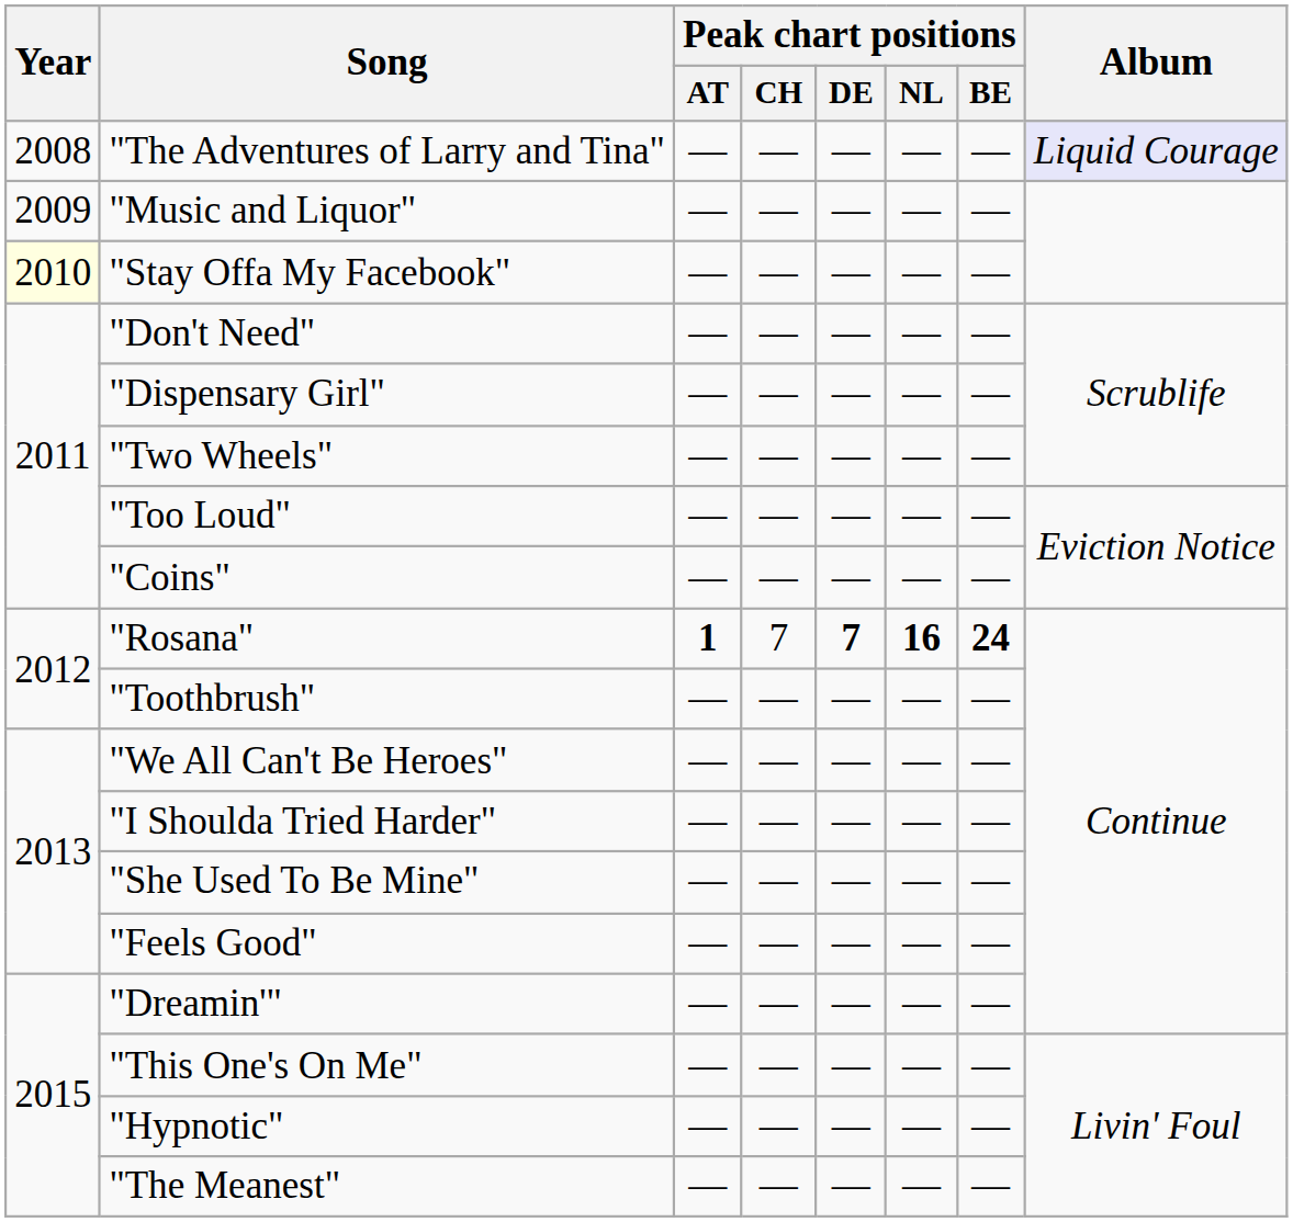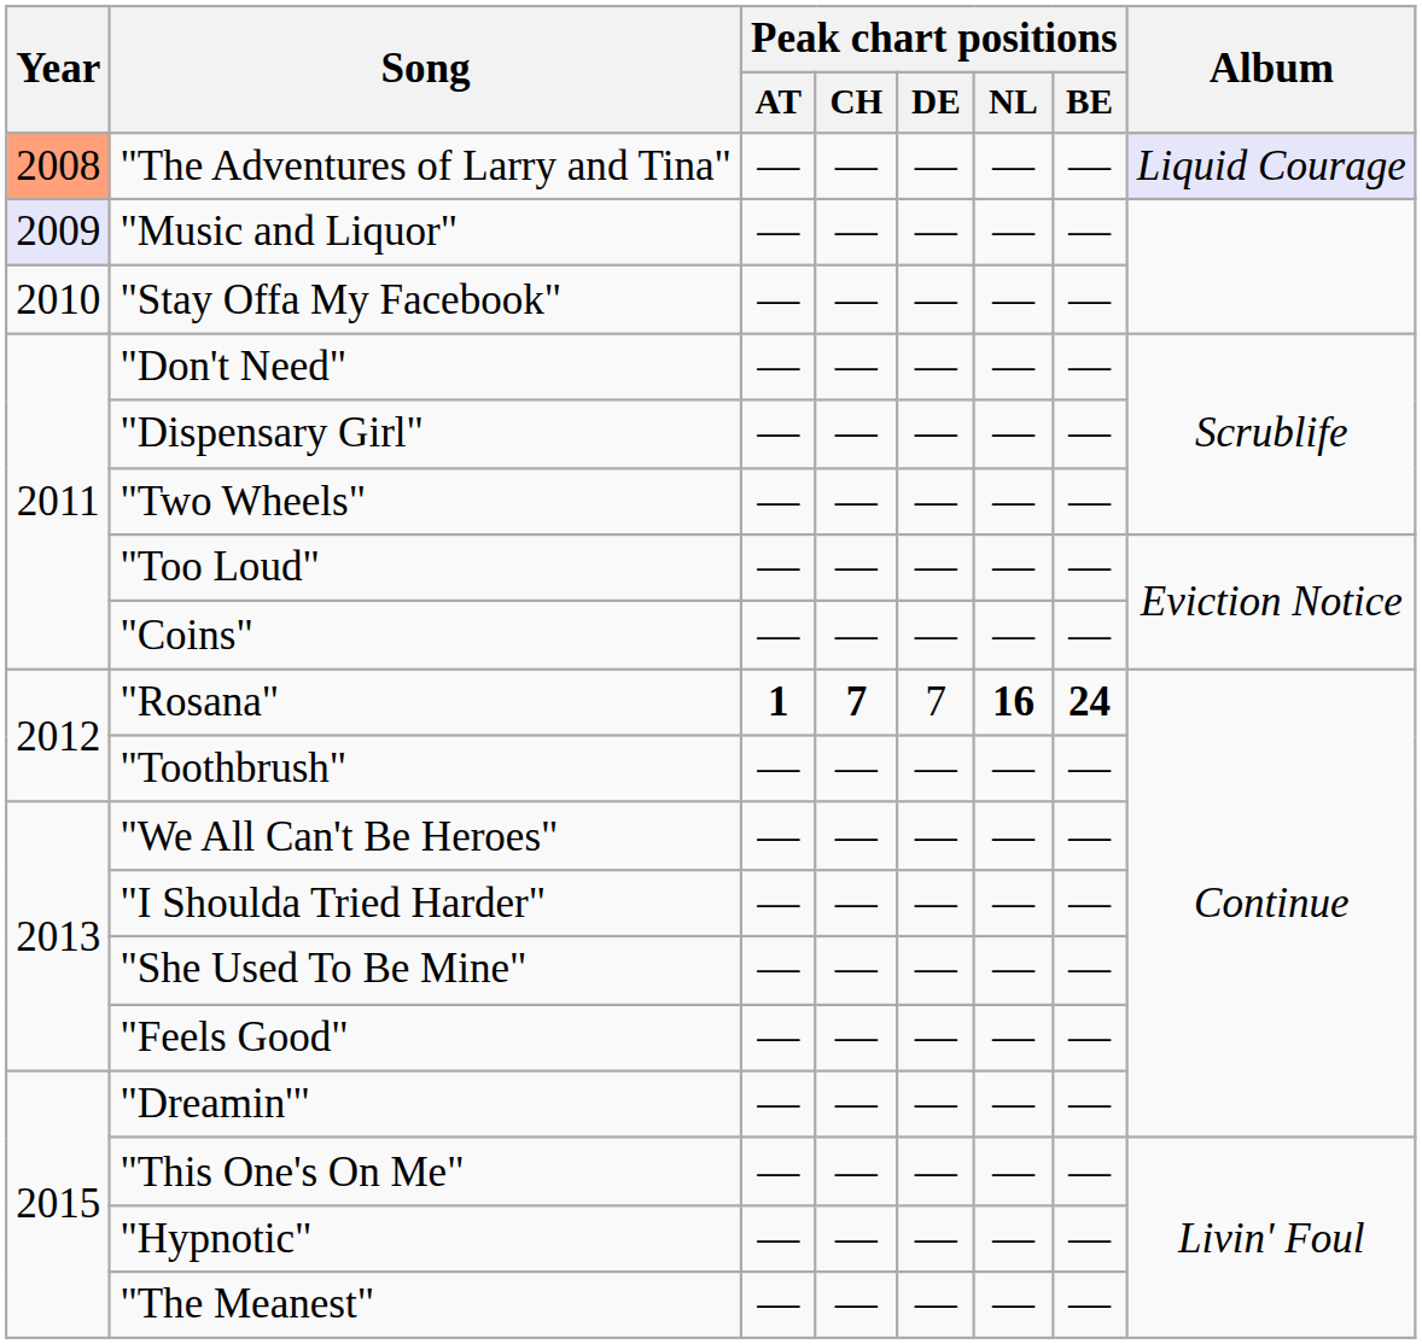"The Adventures of Larry and Tina" | Year: no background -> lightsalmon background
"Music and Liquor" | Year: no background -> lavender background
"Stay Offa My Facebook" | Year: lightyellow background -> no background
"Rosana" | Peak chart positions / CH: normal -> bold
"Rosana" | Peak chart positions / DE: bold -> normal
